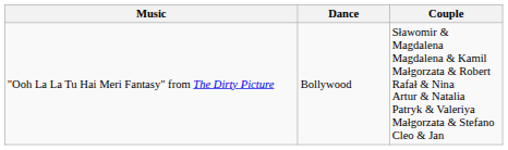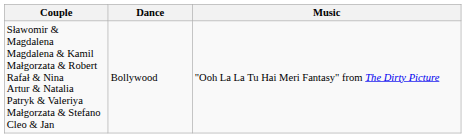columns swapped: Couple <-> Music
